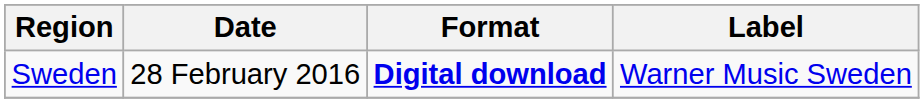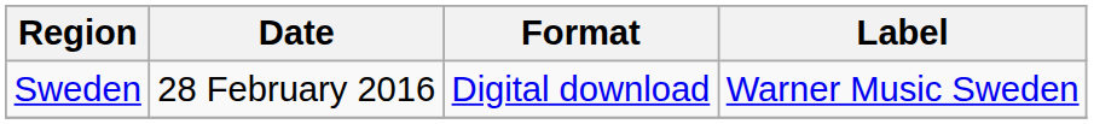Sweden | Format: bold -> normal
